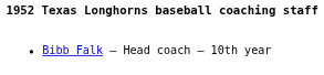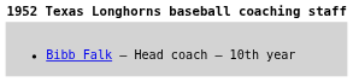Bibb Falk – Head coach – 10th year | column 1: no background -> lightgrey background
